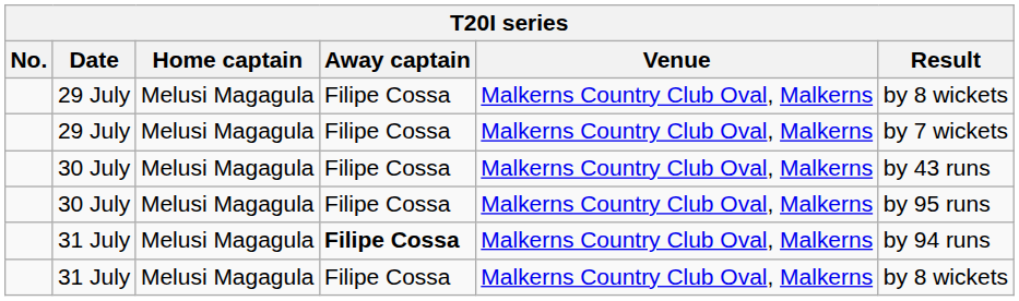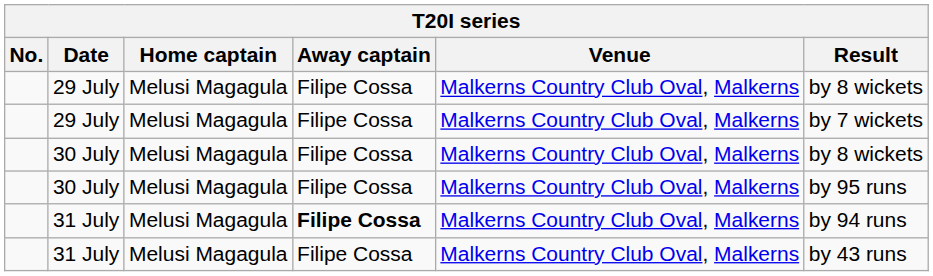row 5 | Result: by 43 runs -> by 8 wickets
row 8 | Result: by 8 wickets -> by 43 runs
